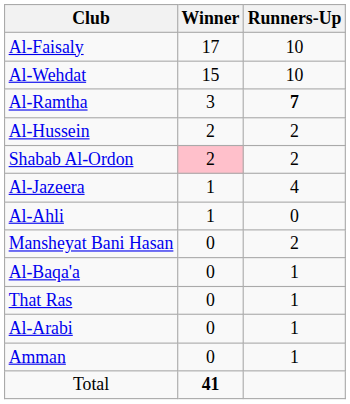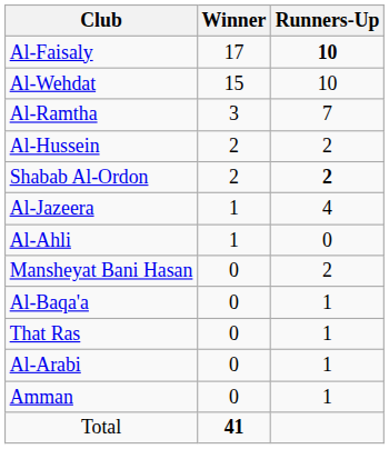Al-Faisaly | Runners-Up: normal -> bold
Al-Ramtha | Runners-Up: bold -> normal
Shabab Al-Ordon | Winner: pink background -> no background
Shabab Al-Ordon | Runners-Up: normal -> bold
